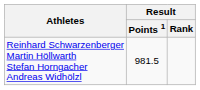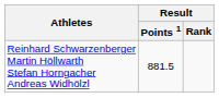row 3 | Result / Points 1: 981.5 -> 881.5
